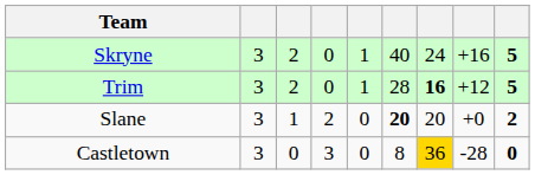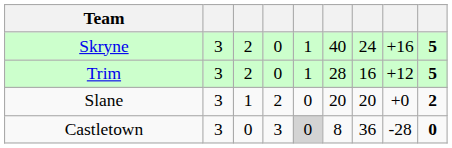Trim | column 7: bold -> normal
Slane | column 6: bold -> normal
Castletown | column 5: no background -> lightgrey background
Castletown | column 7: gold background -> no background
